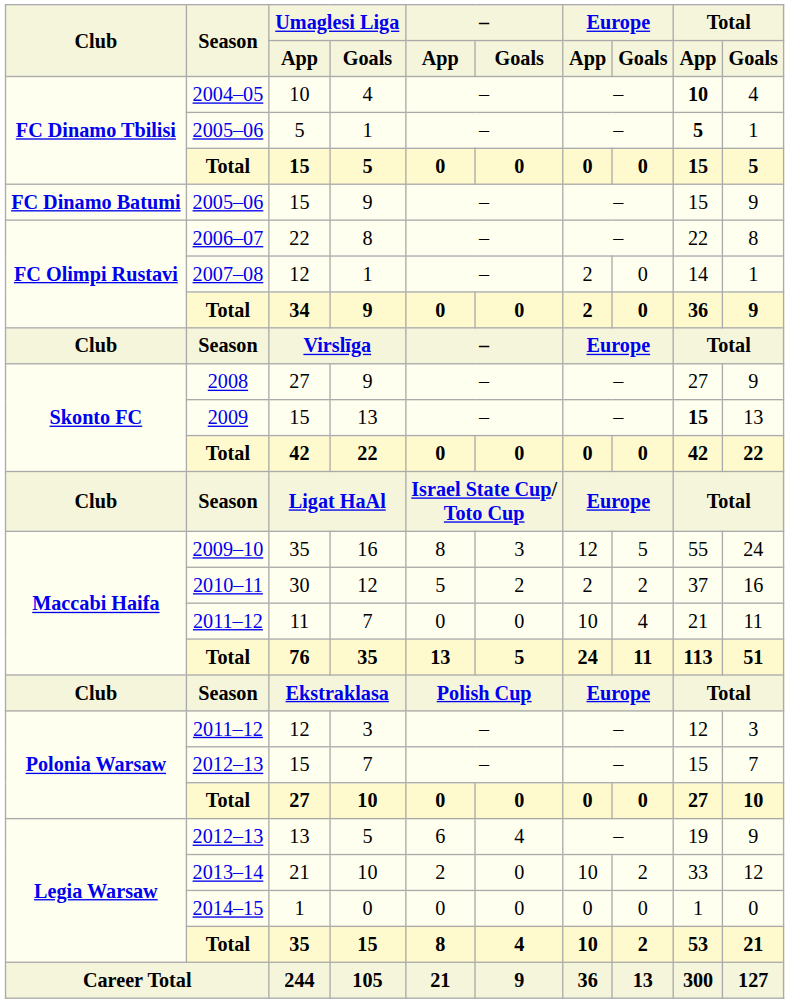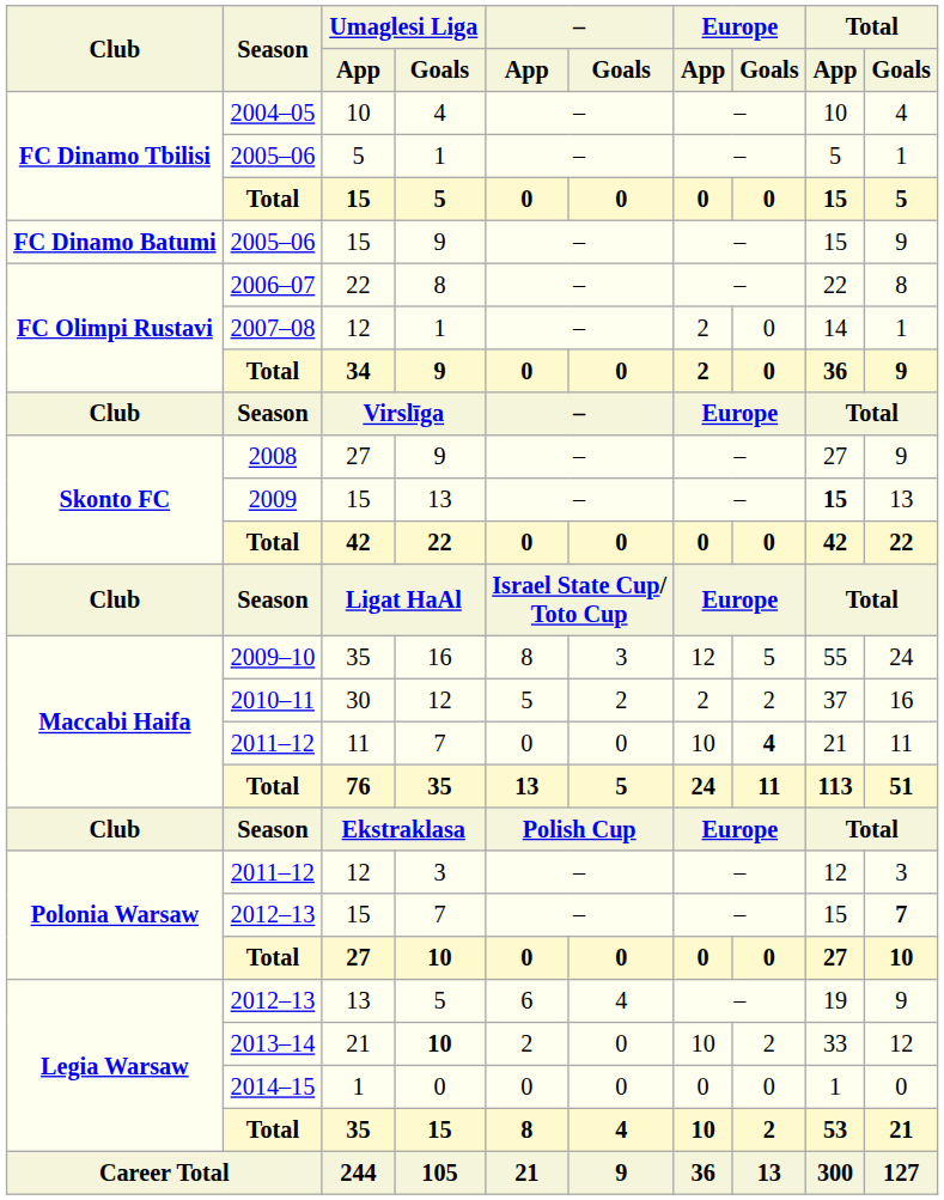2004–05 | Total / App: bold -> normal
2005–06 / 5 | Total / App: bold -> normal
2011–12 / 11 | Europe / Goals: normal -> bold
2012–13 / 15 | Total / Goals: normal -> bold
2013–14 | Umaglesi Liga / Goals: normal -> bold
